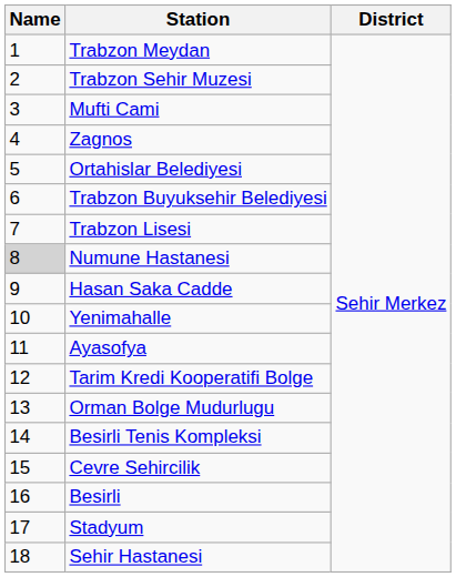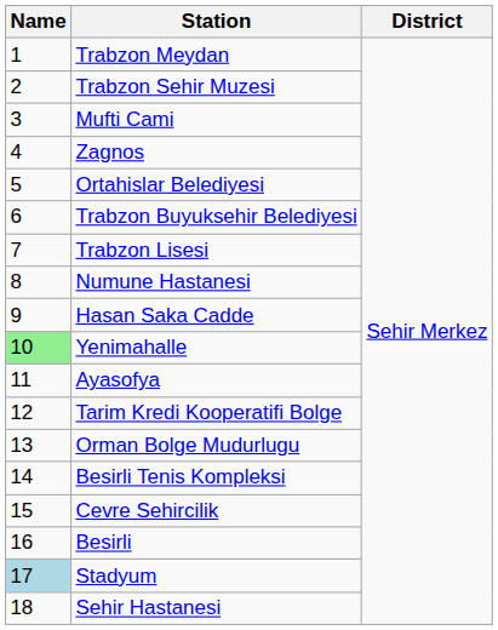Numune Hastanesi | Name: lightgrey background -> no background
Yenimahalle | Name: no background -> lightgreen background
Stadyum | Name: no background -> lightblue background
